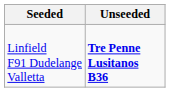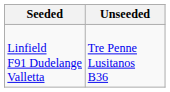Linfield F91 Dudelange Valletta | Unseeded: bold -> normal
